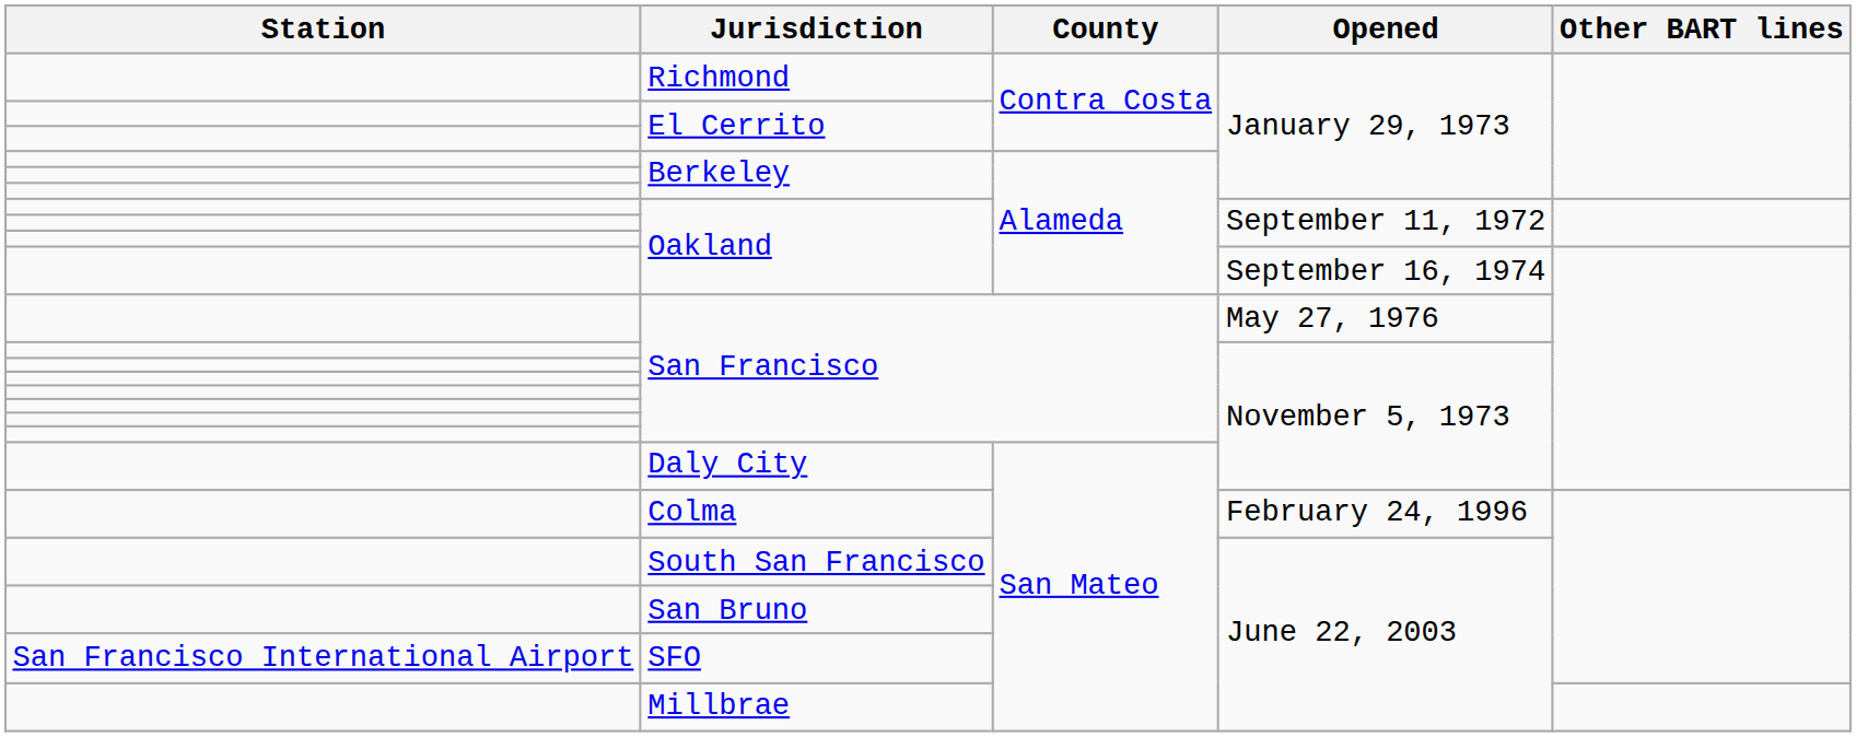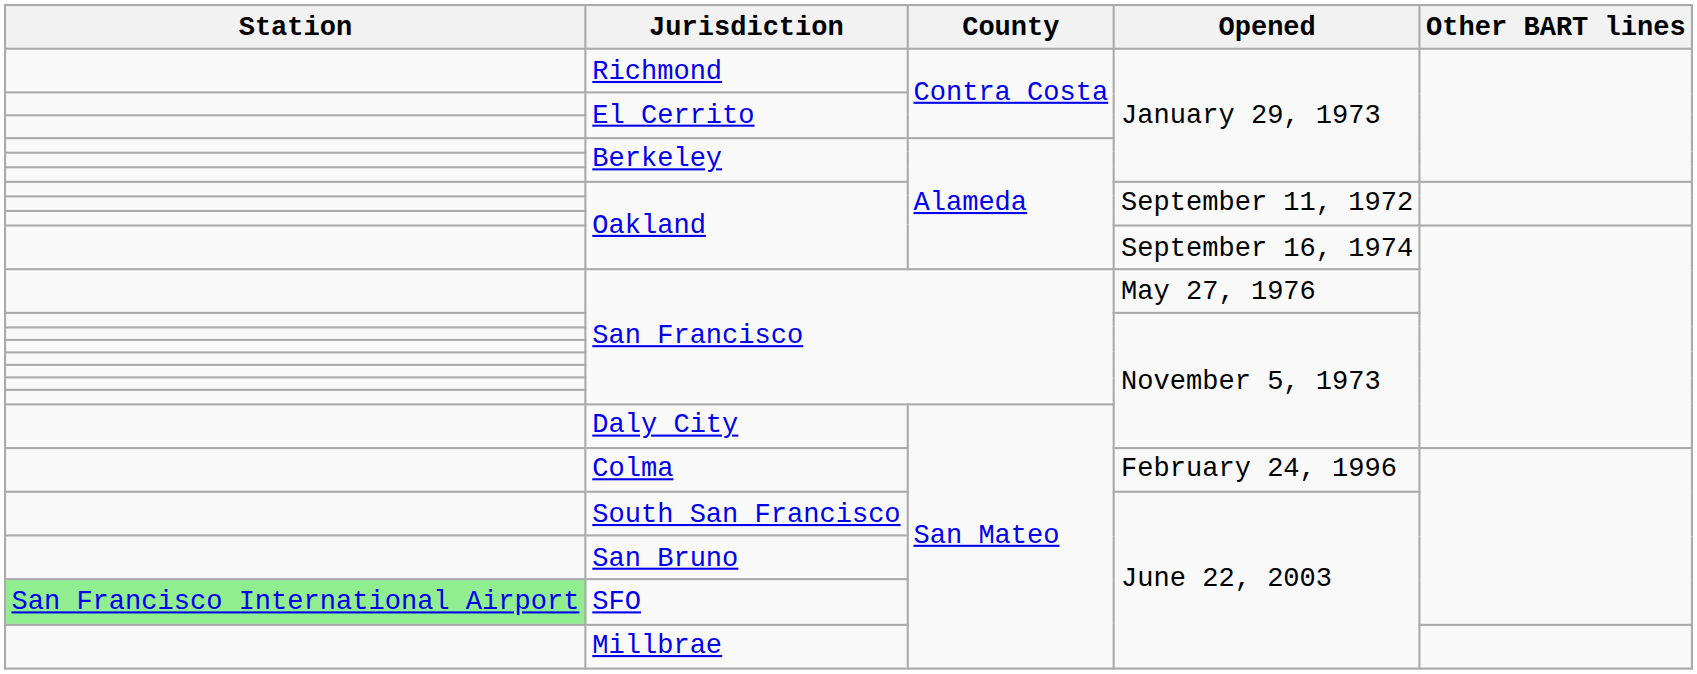SFO | Station: no background -> lightgreen background
